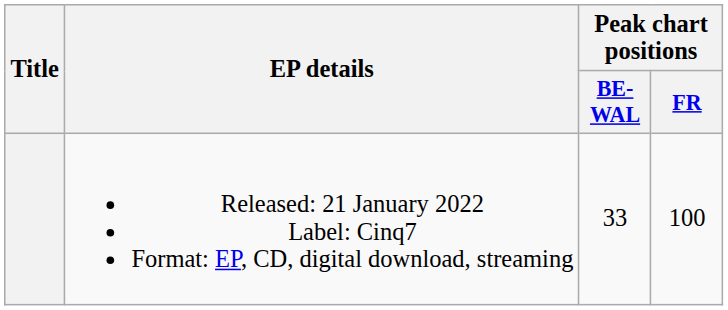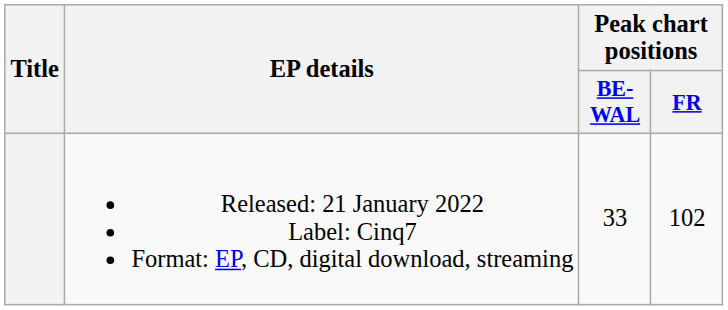row 3 | Peak chart positions / FR: 100 -> 102
